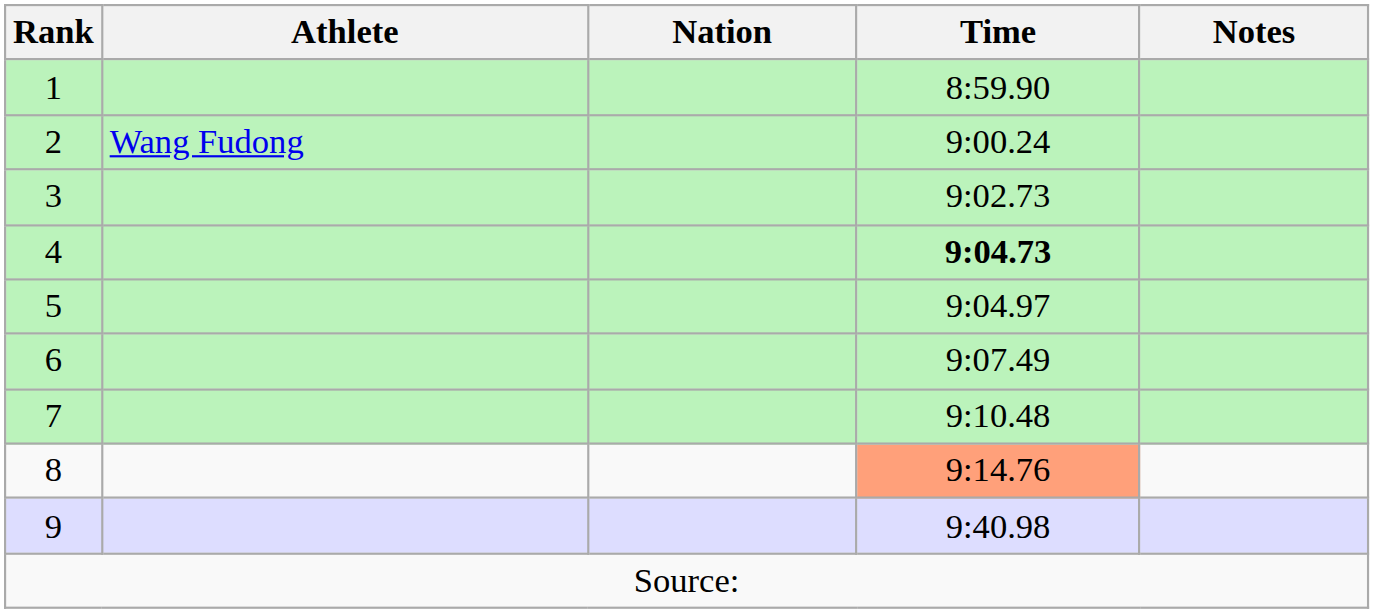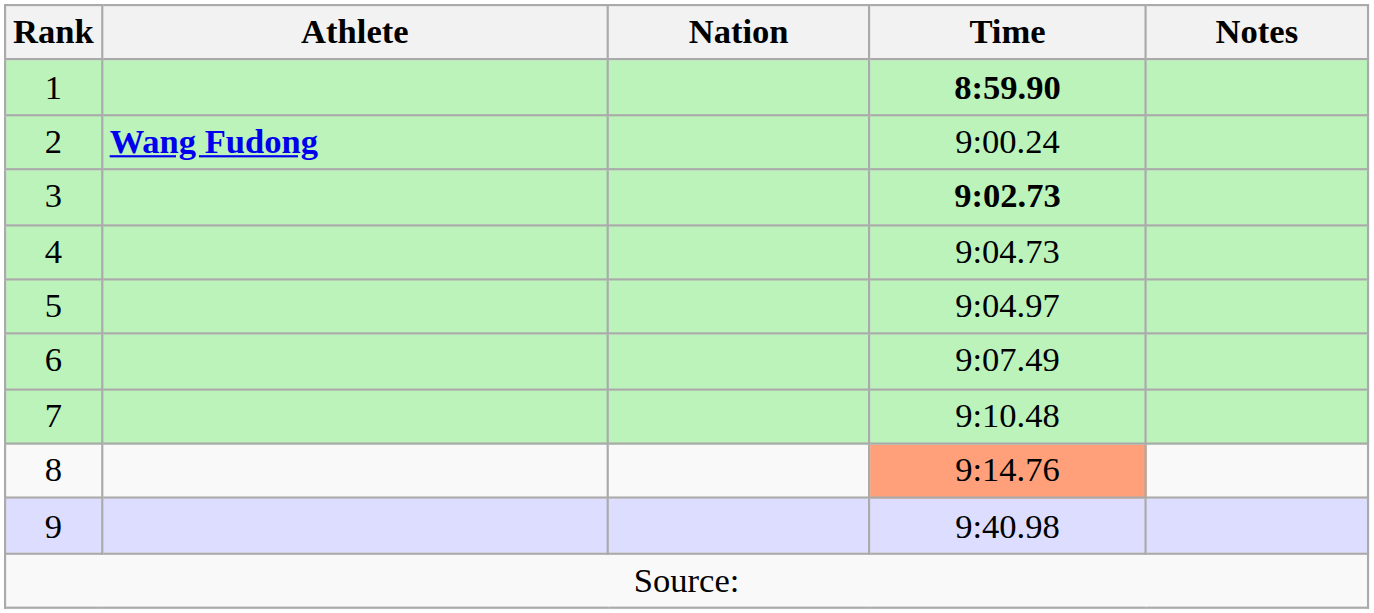1 | Time: normal -> bold
2 | Athlete: normal -> bold
3 | Time: normal -> bold
4 | Time: bold -> normal
